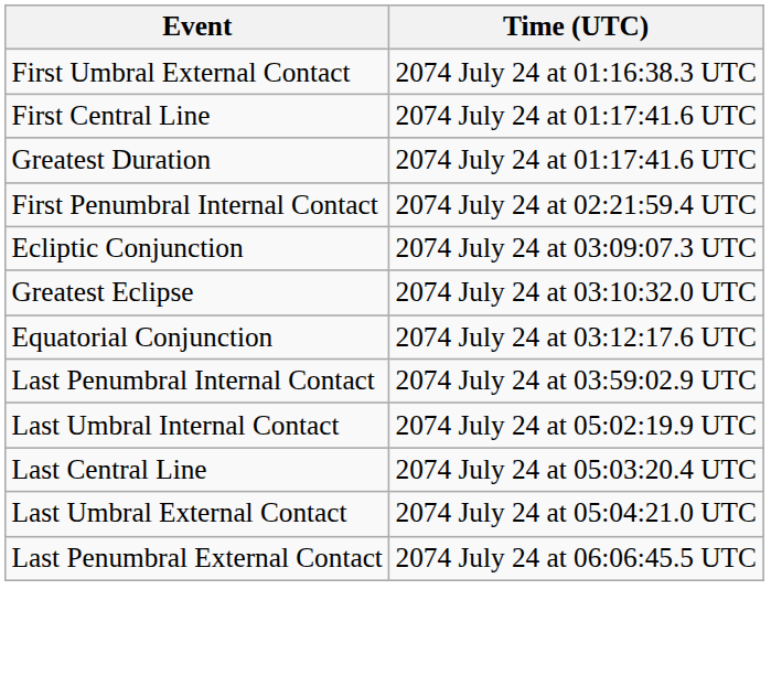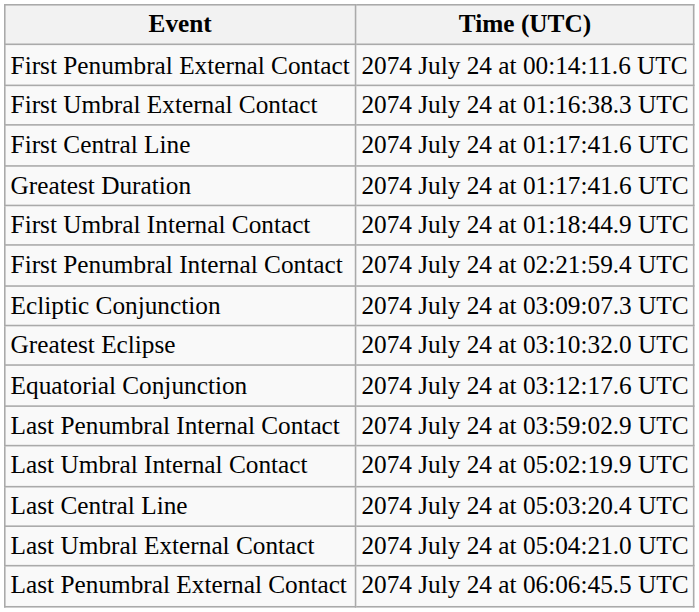+ row: First Penumbral External Contact | 2074 July 24 at 00:14:11.6 UTC
+ row: First Umbral Internal Contact | 2074 July 24 at 01:18:44.9 UTC
